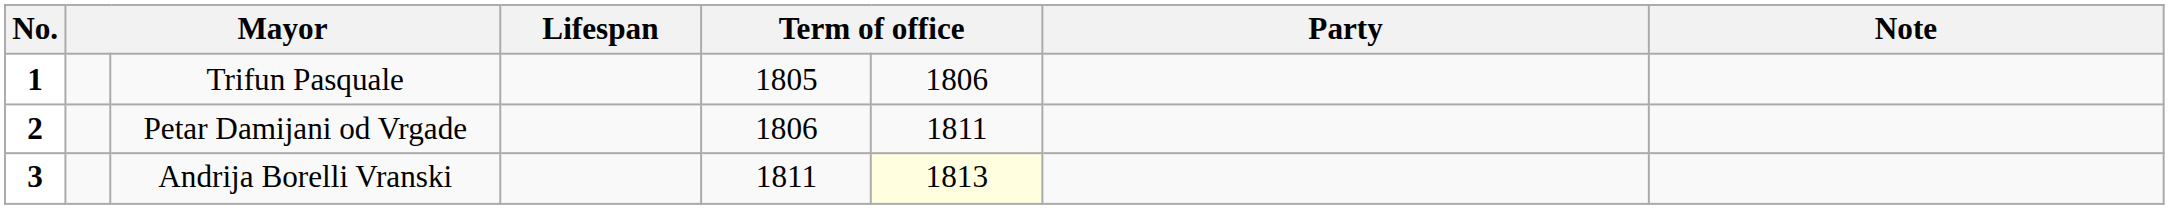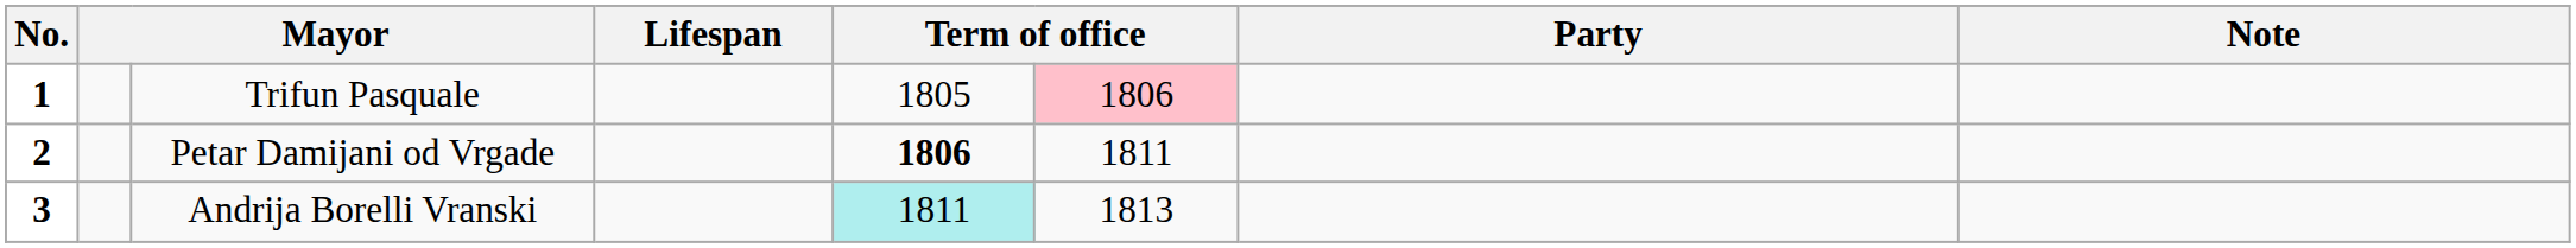Trifun Pasquale | column 6: no background -> pink background
Petar Damijani od Vrgade | column 5: normal -> bold
Andrija Borelli Vranski | column 5: no background -> paleturquoise background
Andrija Borelli Vranski | column 6: lightyellow background -> no background
